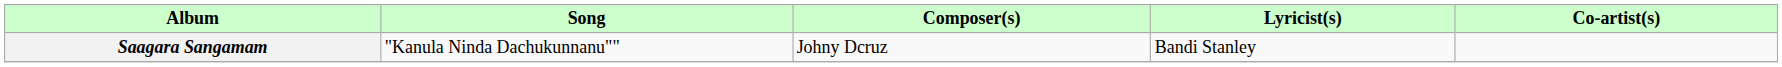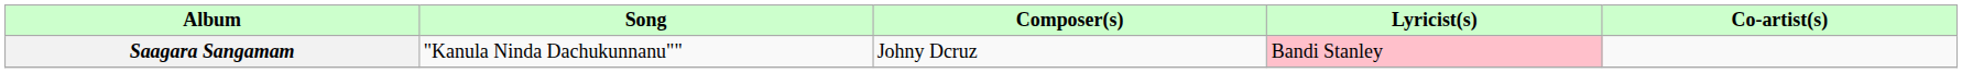Saagara Sangamam | Lyricist(s): no background -> pink background
